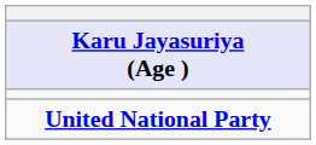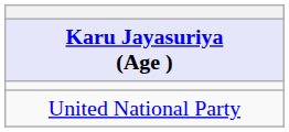row 4 | column 1: bold -> normal
